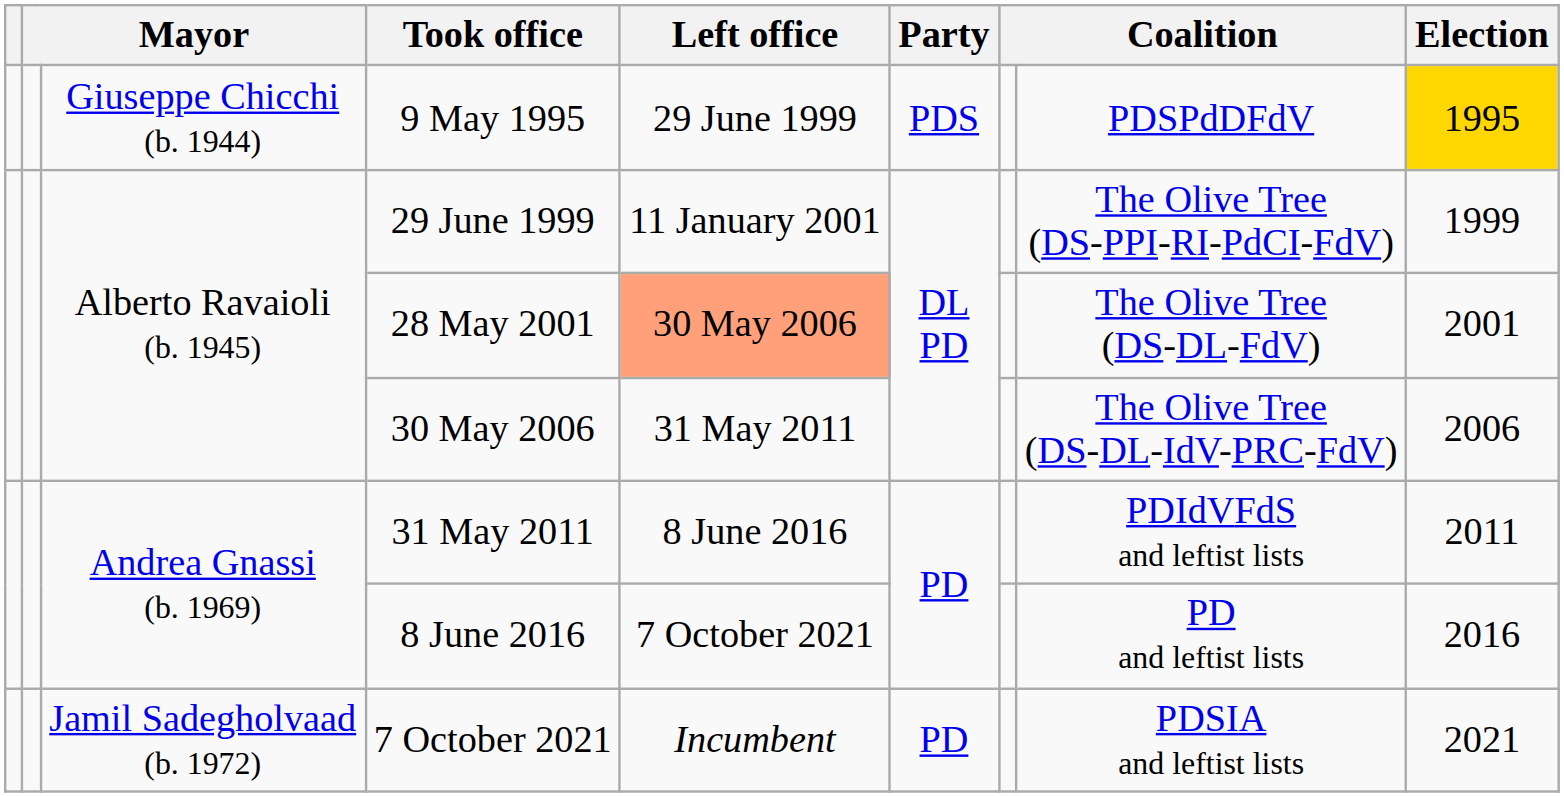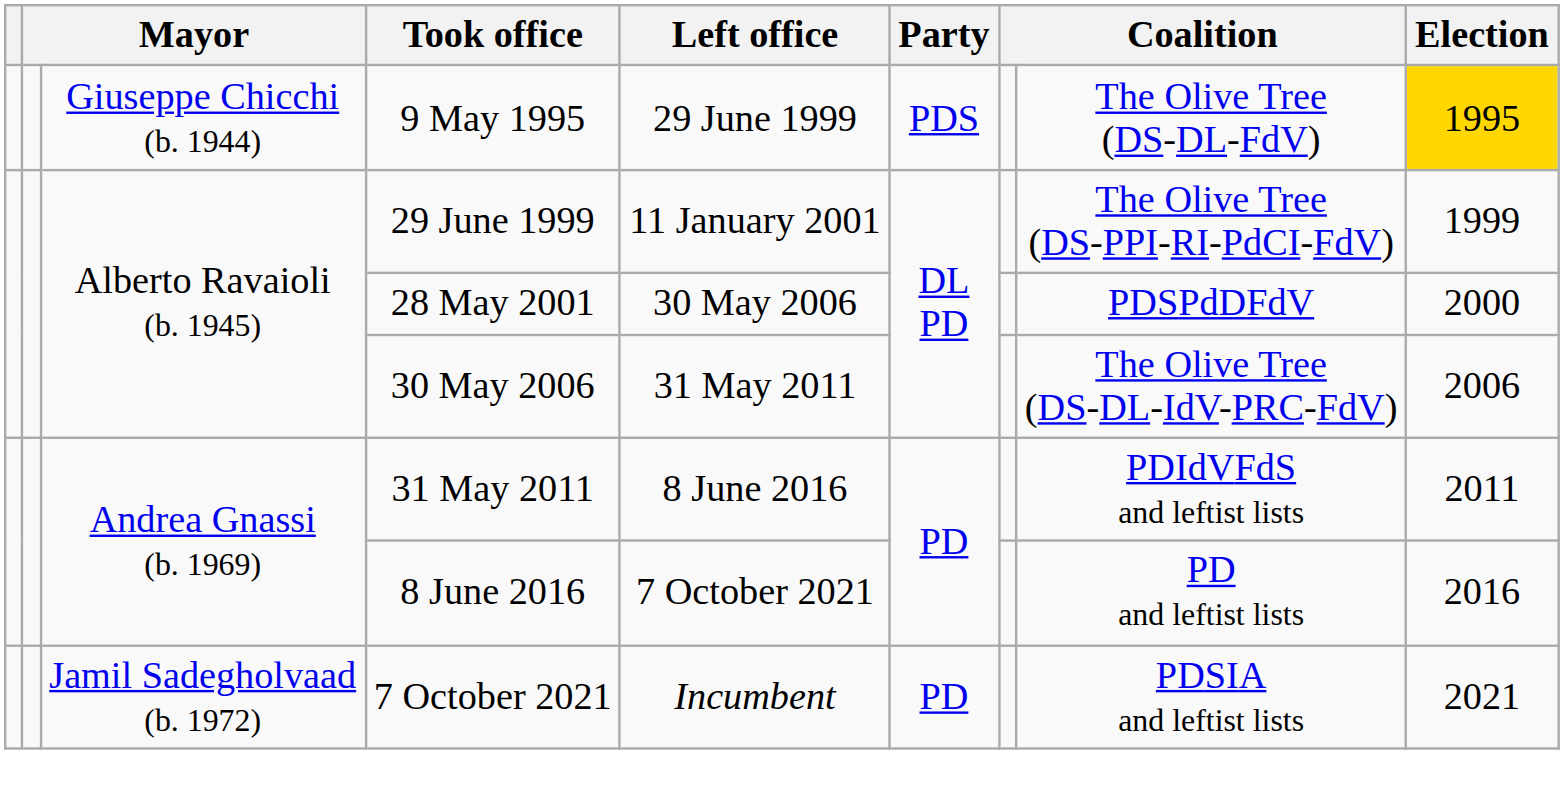9 May 1995 | column 8: PDSPdDFdV -> The Olive Tree (DS-DL-FdV)
28 May 2001 | Left office: lightsalmon background -> no background
28 May 2001 | column 8: The Olive Tree (DS-DL-FdV) -> PDSPdDFdV
28 May 2001 | Election: 2001 -> 2000
